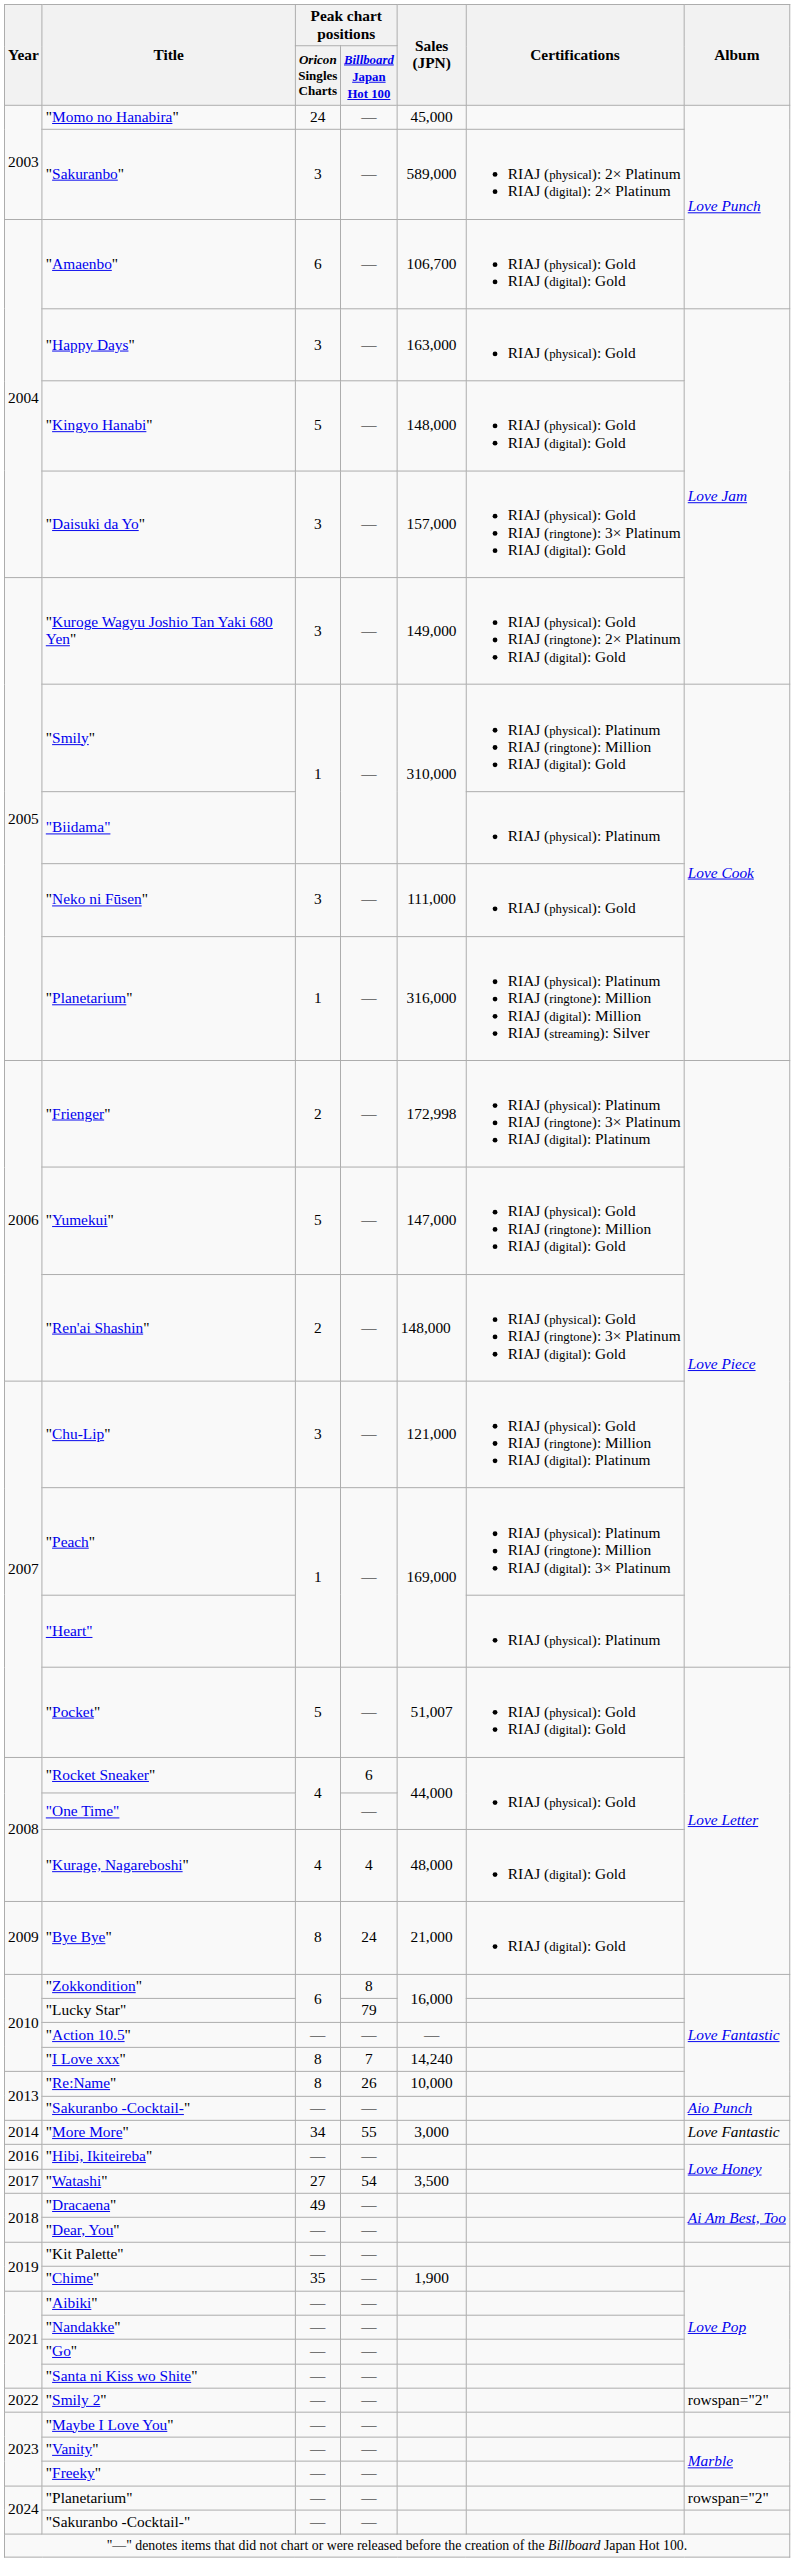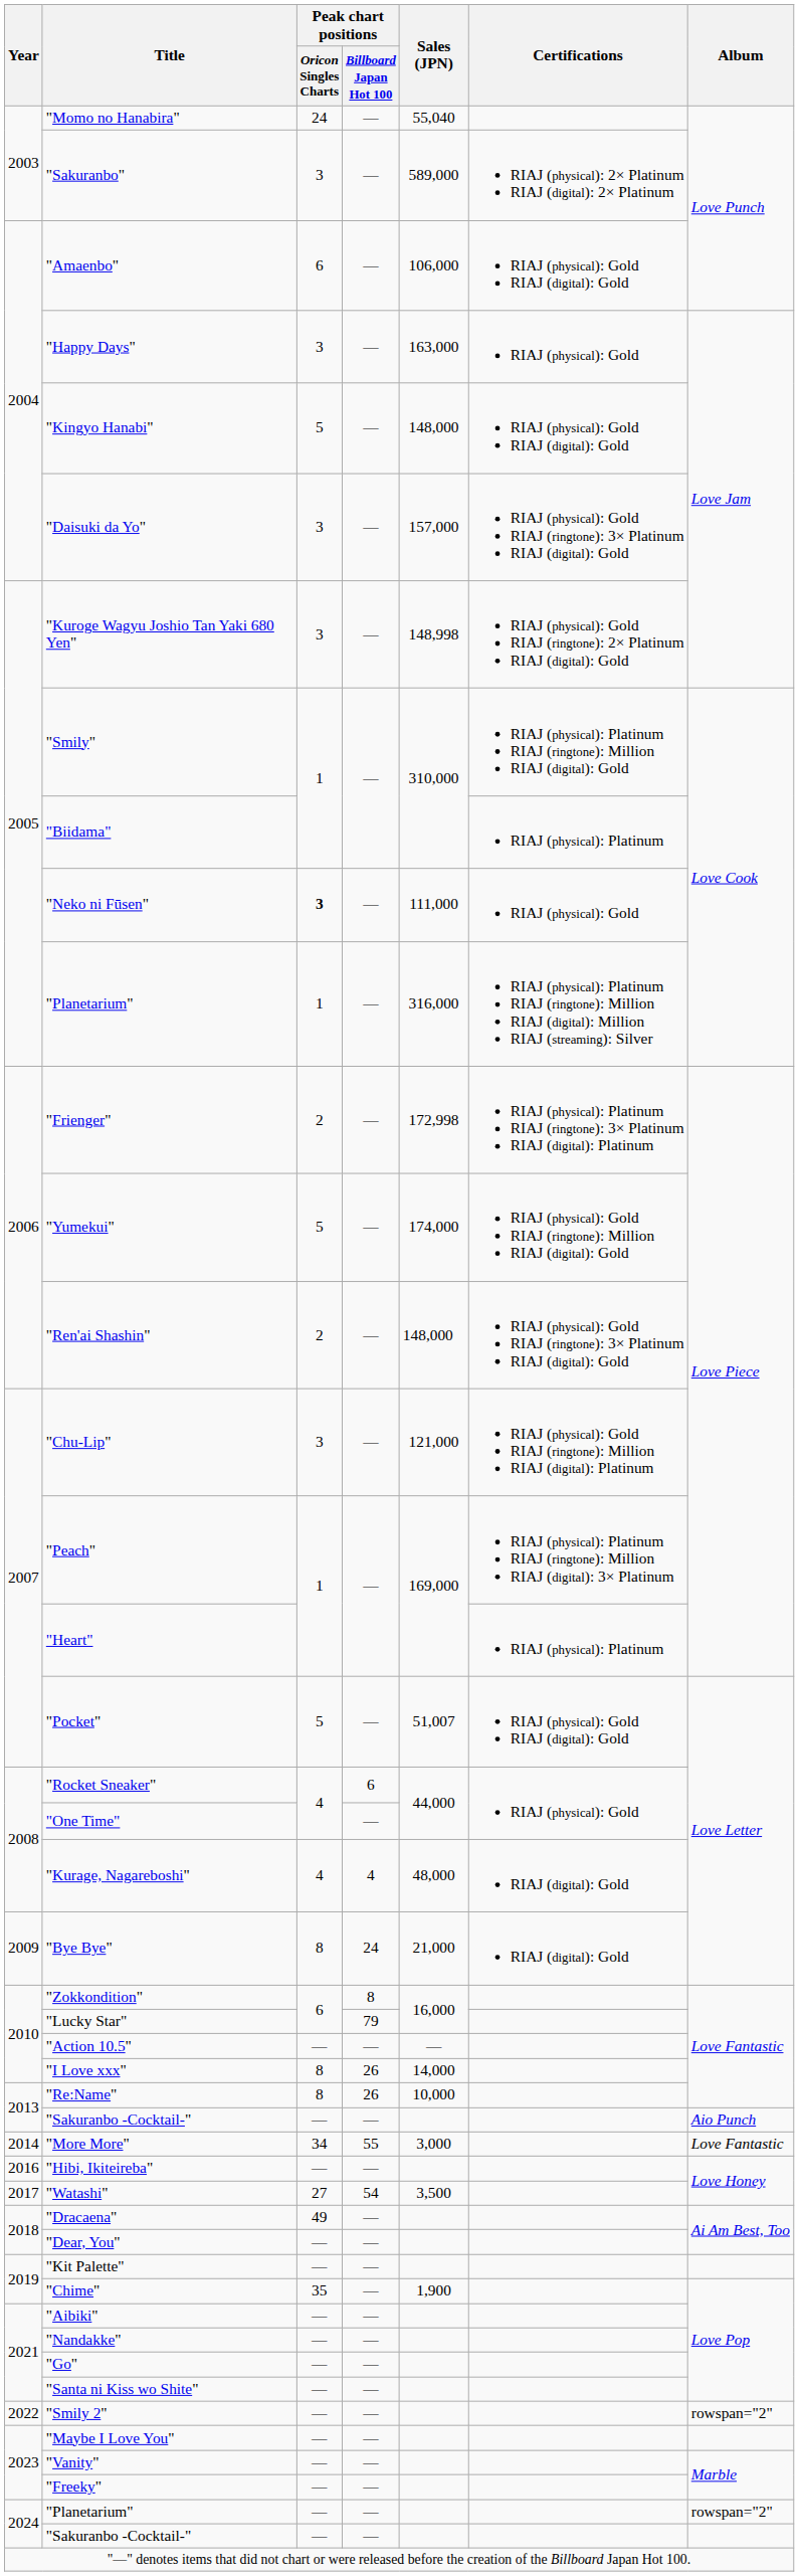"Momo no Hanabira" | Sales (JPN): 45,000 -> 55,040
"Amaenbo" | Sales (JPN): 106,700 -> 106,000
"Kuroge Wagyu Joshio Tan Yaki 680 Yen" | Sales (JPN): 149,000 -> 148,998
"Neko ni Fūsen" | Peak chart positions / Oricon Singles Charts: normal -> bold
"Yumekui" | Sales (JPN): 147,000 -> 174,000
"I Love xxx" | Peak chart positions / Billboard Japan Hot 100: 7 -> 26
"I Love xxx" | Sales (JPN): 14,240 -> 14,000
